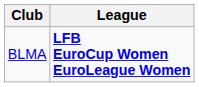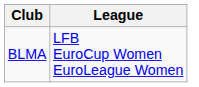BLMA | League: bold -> normal
